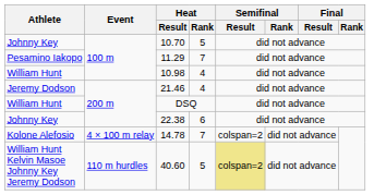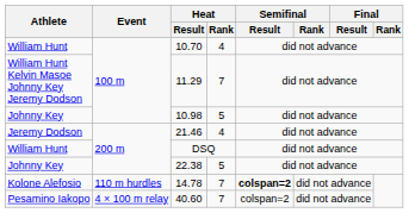10.70 | Athlete: Johnny Key -> William Hunt
10.70 | Heat / Rank: 5 -> 4
11.29 | Athlete: Pesamino Iakopo -> William Hunt Kelvin Masoe Johnny Key Jeremy Dodson
10.98 | Athlete: William Hunt -> Johnny Key
10.98 | Heat / Rank: 4 -> 5
22.38 | Heat / Rank: 6 -> 5
14.78 | Event: 4 × 100 m relay -> 110 m hurdles
14.78 | Semifinal / Result: normal -> bold
40.60 | Athlete: William Hunt Kelvin Masoe Johnny Key Jeremy Dodson -> Pesamino Iakopo
40.60 | Event: 110 m hurdles -> 4 × 100 m relay
40.60 | Heat / Rank: 5 -> 7
40.60 | Semifinal / Result: khaki background -> no background
